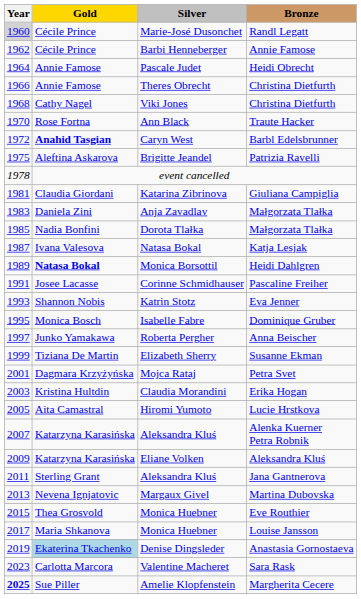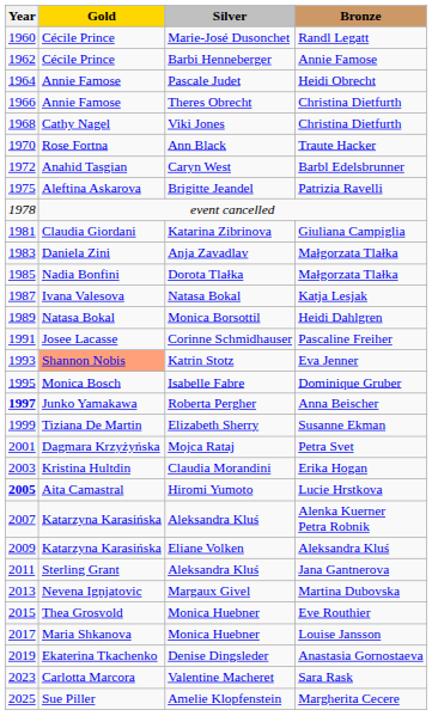Marie-José Dusonchet | Year: lightgrey background -> no background
Caryn West | Gold: bold -> normal
Monica Borsottil | Gold: bold -> normal
Katrin Stotz | Gold: no background -> lightsalmon background
Roberta Pergher | Year: normal -> bold
Hiromi Yumoto | Year: normal -> bold
Denise Dingsleder | Gold: lightblue background -> no background
Amelie Klopfenstein | Year: bold -> normal
